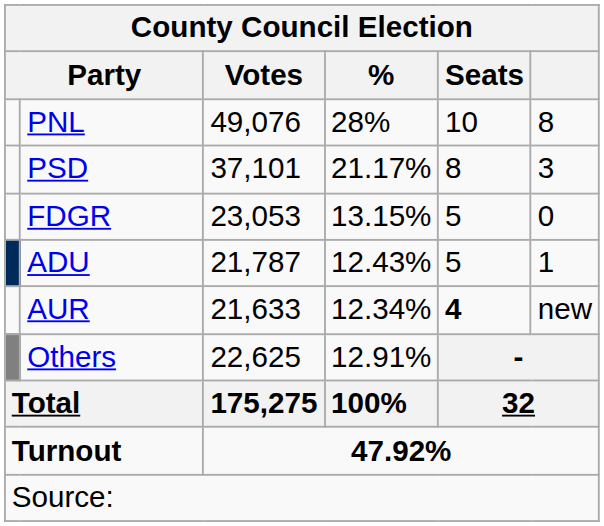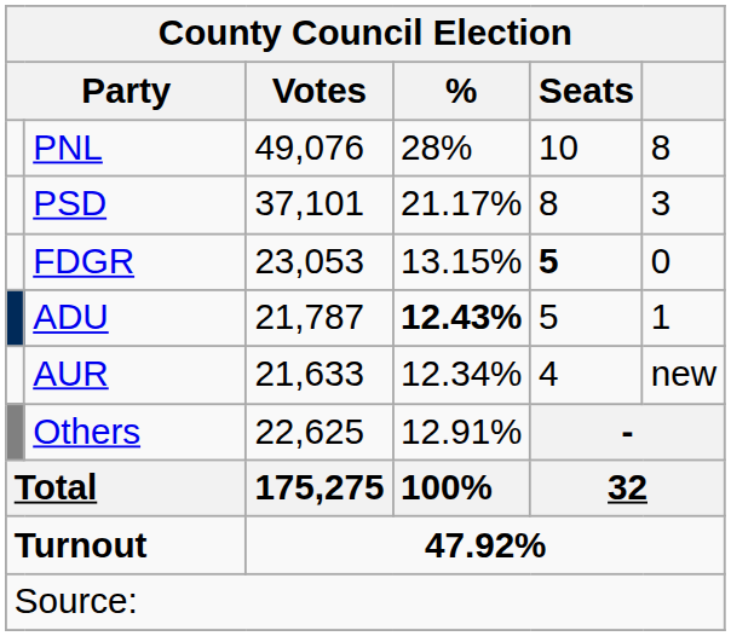FDGR | County Council Election / Seats: normal -> bold
ADU | County Council Election / %: normal -> bold
AUR | County Council Election / Seats: bold -> normal
